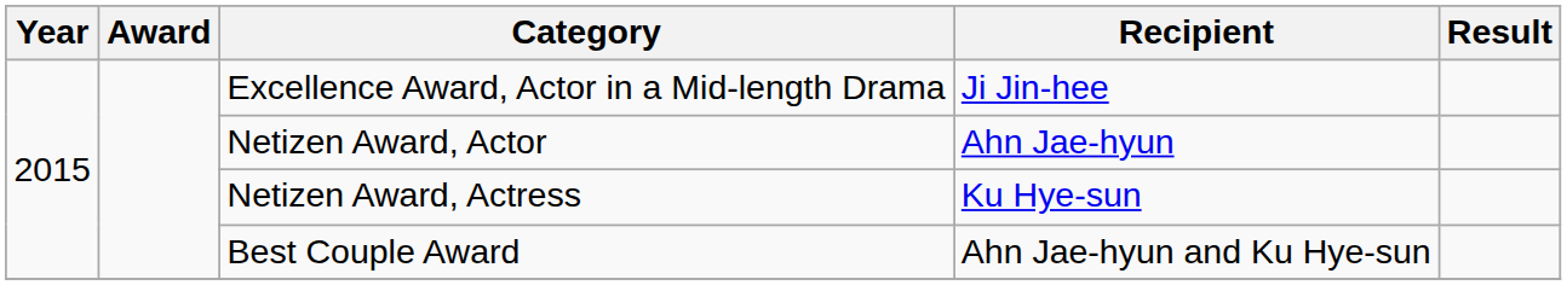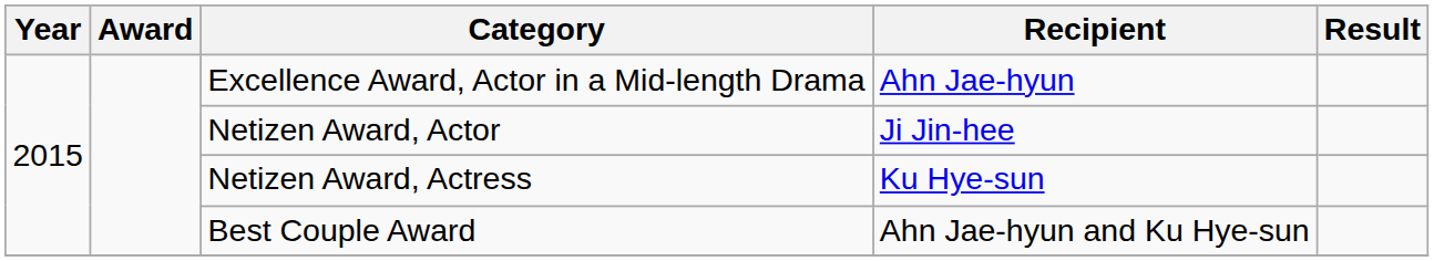Excellence Award, Actor in a Mid-length Drama | Recipient: Ji Jin-hee -> Ahn Jae-hyun
Netizen Award, Actor | Recipient: Ahn Jae-hyun -> Ji Jin-hee
